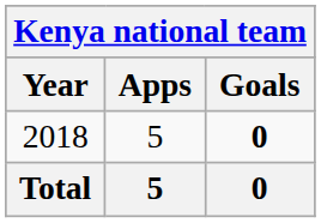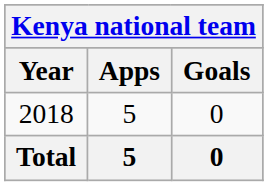2018 | Goals: bold -> normal
